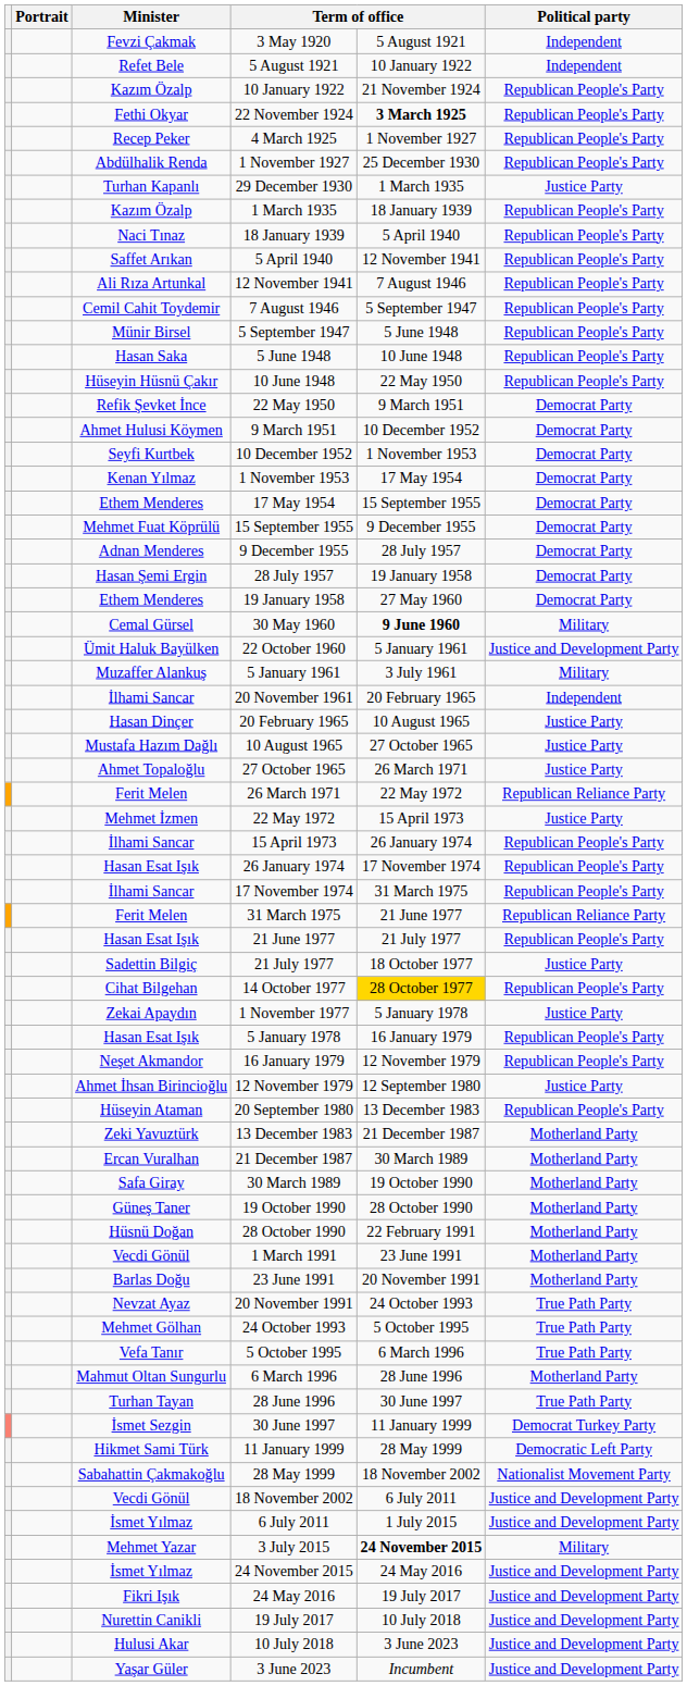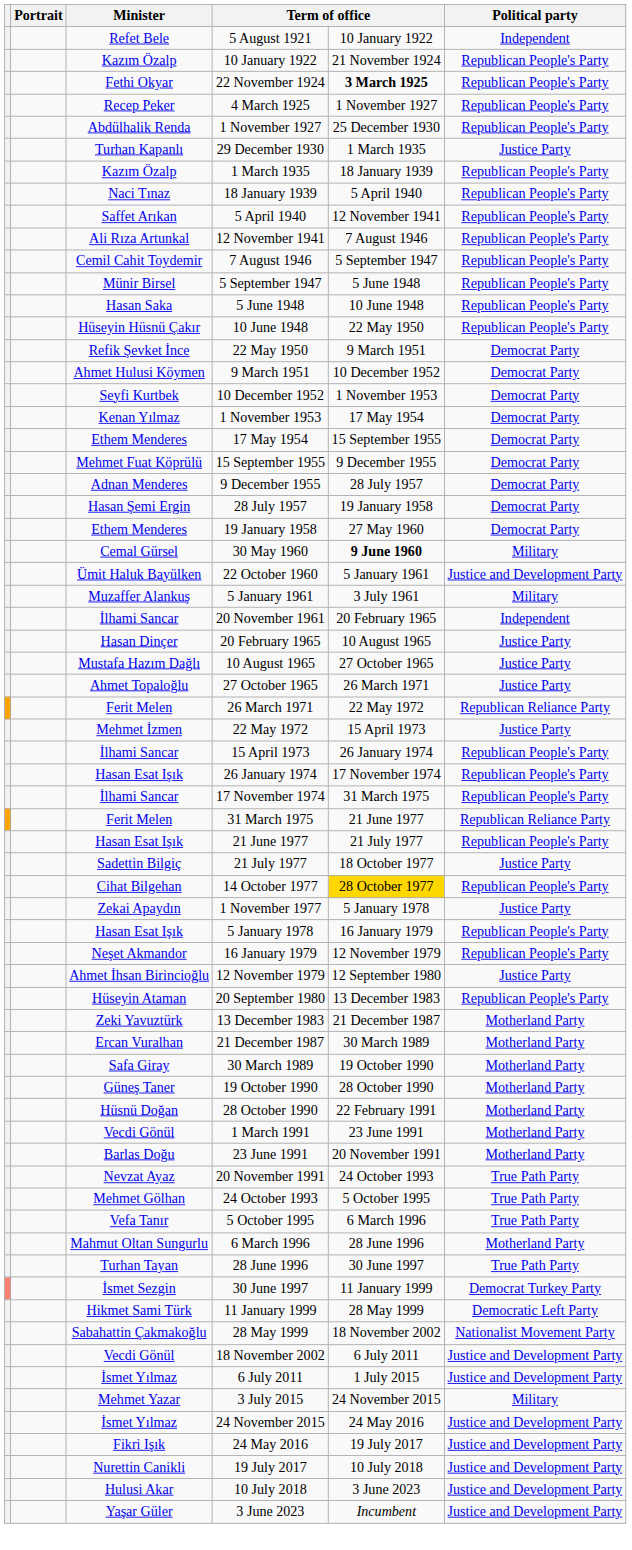- row: Fevzi Çakmak | 3 May 1920 | 5 August 1921 | Independent
3 July 2015 | column 5: bold -> normal
